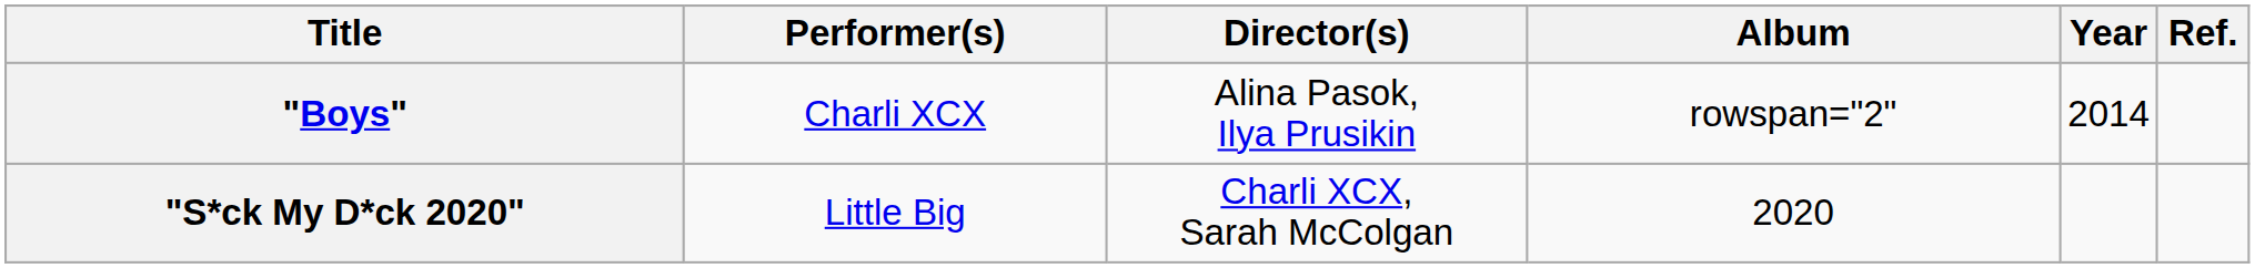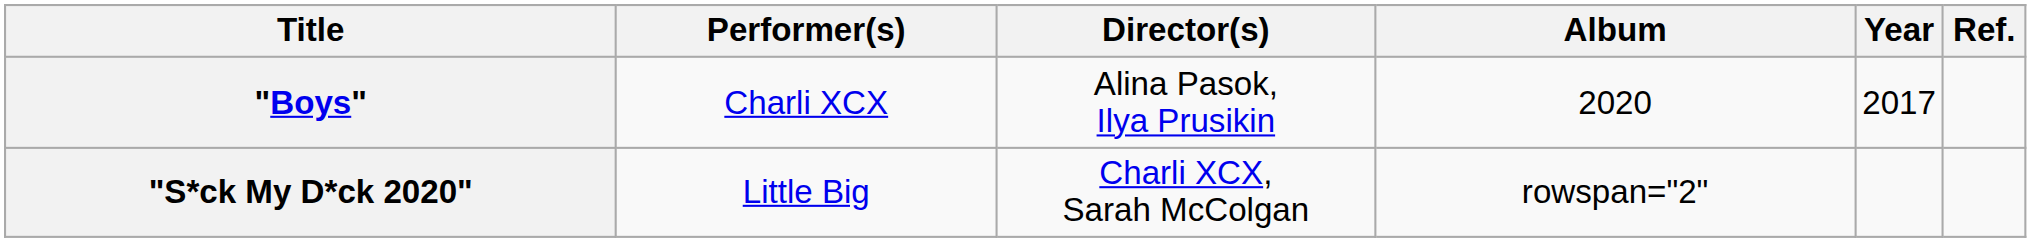"Boys" | Album: rowspan="2" -> 2020
"Boys" | Year: 2014 -> 2017
"S*ck My D*ck 2020" | Album: 2020 -> rowspan="2"
